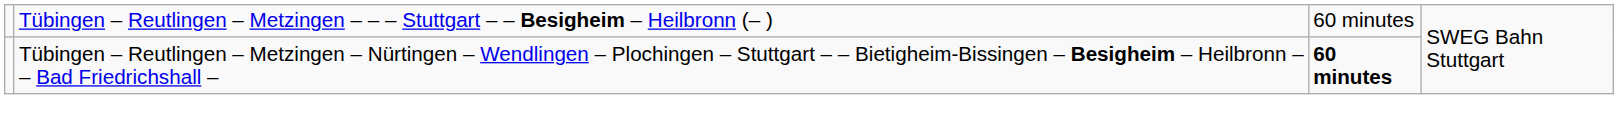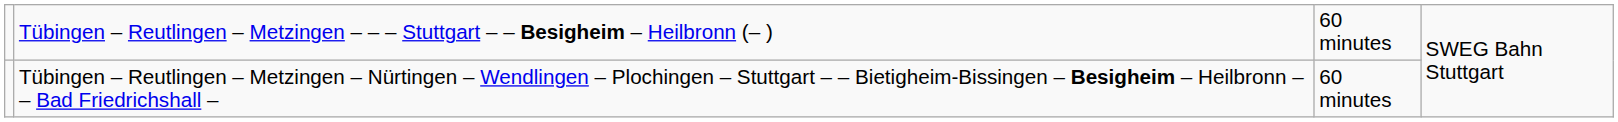row 2 | column 3: bold -> normal
